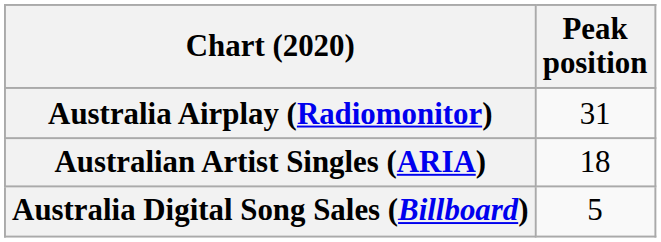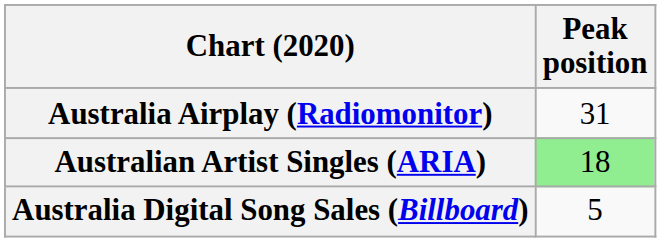Australian Artist Singles (ARIA) | Peak position: no background -> lightgreen background
